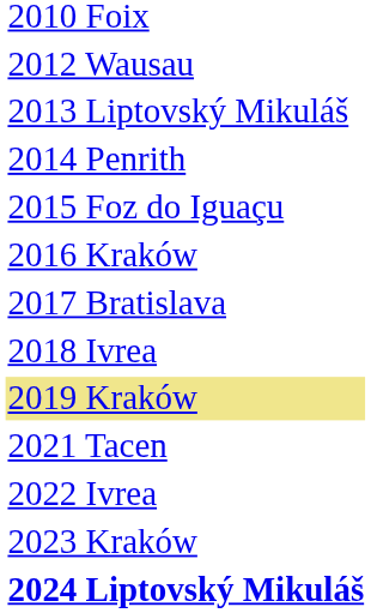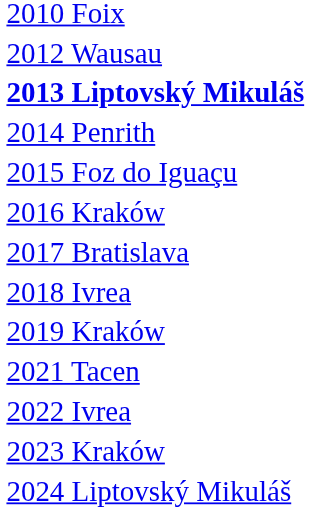2013 Liptovský Mikuláš | column 1: normal -> bold
2019 Kraków | column 1: khaki background -> no background
2024 Liptovský Mikuláš | column 1: bold -> normal
